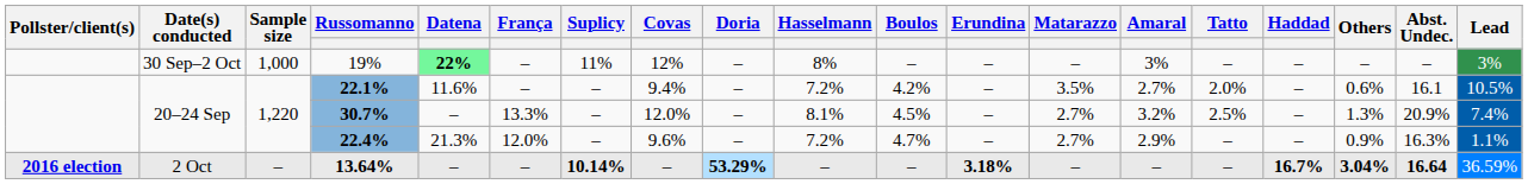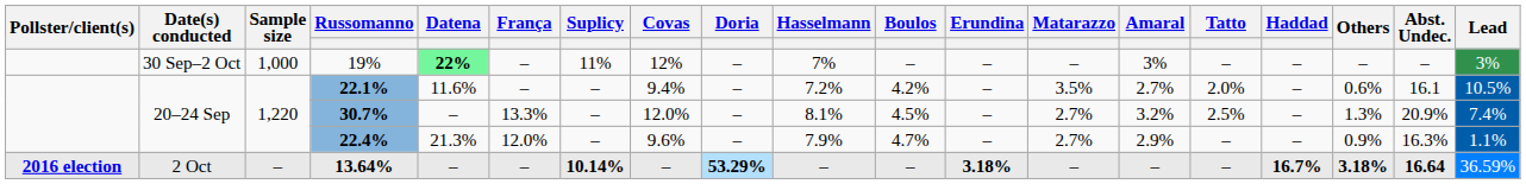19% | Hasselmann: 8% -> 7%
22.4% | Hasselmann: 7.2% -> 7.9%
13.64% | Others: 3.04% -> 3.18%
